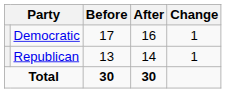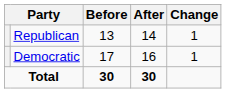rows swapped: Democratic <-> Republican
